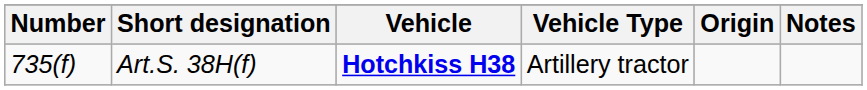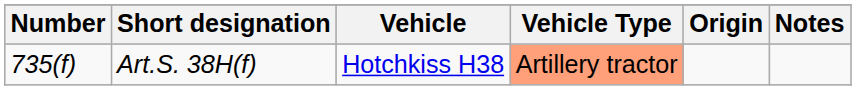Art.S. 38H(f) | Vehicle: bold -> normal
Art.S. 38H(f) | Vehicle Type: no background -> lightsalmon background
